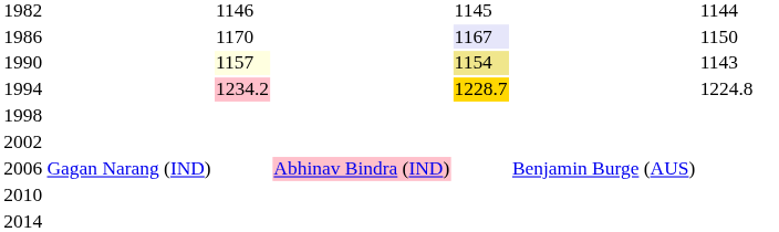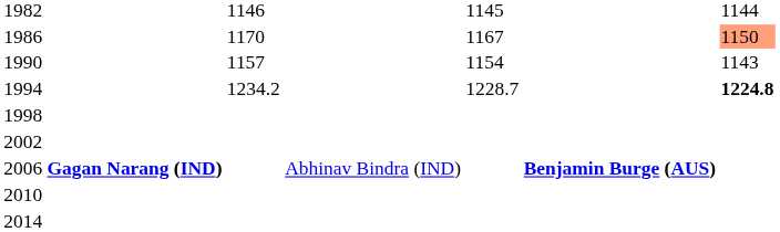1986 | column 5: lavender background -> no background
1986 | column 7: no background -> lightsalmon background
1990 | column 3: lightyellow background -> no background
1990 | column 5: khaki background -> no background
1994 | column 3: pink background -> no background
1994 | column 5: gold background -> no background
1994 | column 7: normal -> bold
2006 | column 2: normal -> bold
2006 | column 4: pink background -> no background
2006 | column 6: normal -> bold
